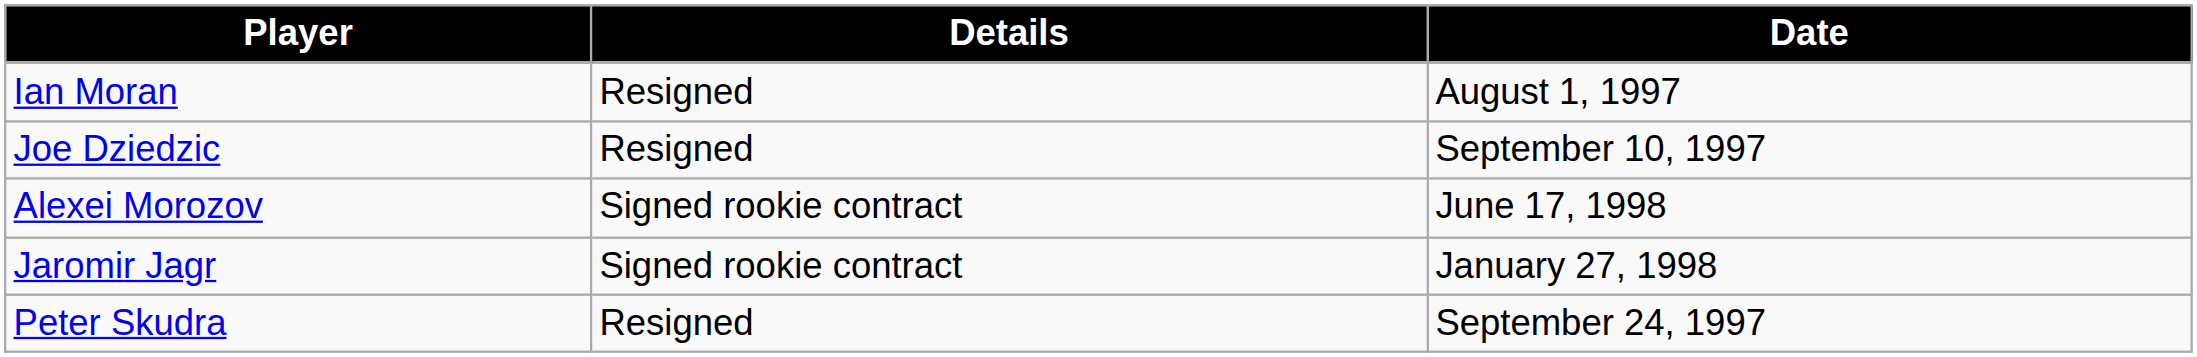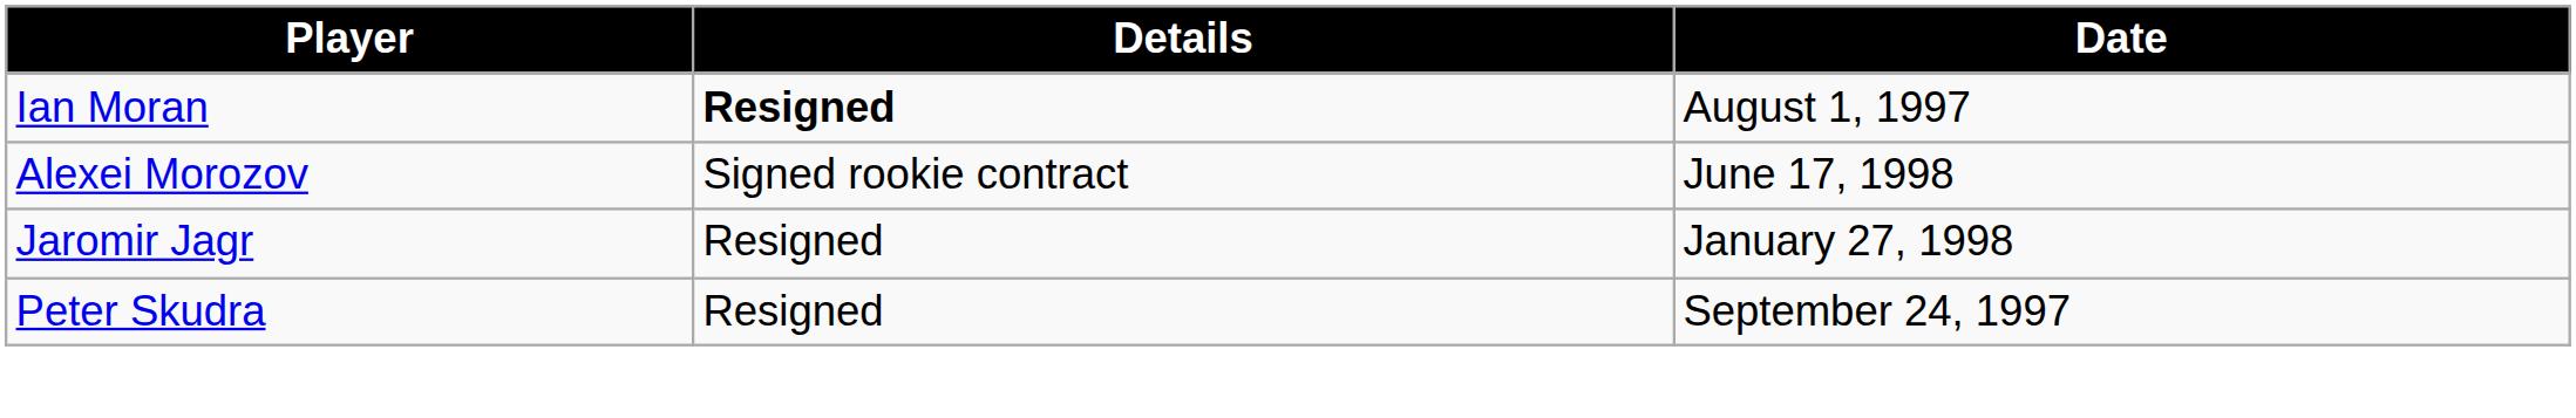Ian Moran | Details: normal -> bold
- row: Joe Dziedzic | Resigned | September 10, 1997
Jaromir Jagr | Details: Signed rookie contract -> Resigned
